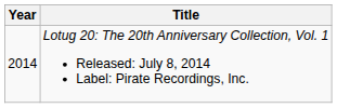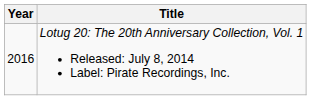row 2 | Year: 2014 -> 2016
